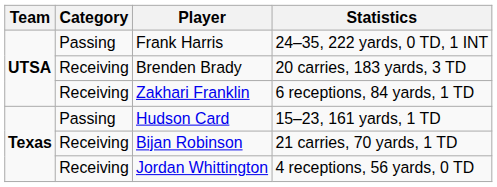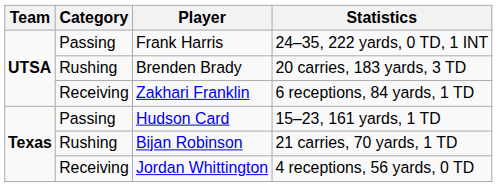Brenden Brady | Category: Receiving -> Rushing
Bijan Robinson | Category: Receiving -> Rushing
